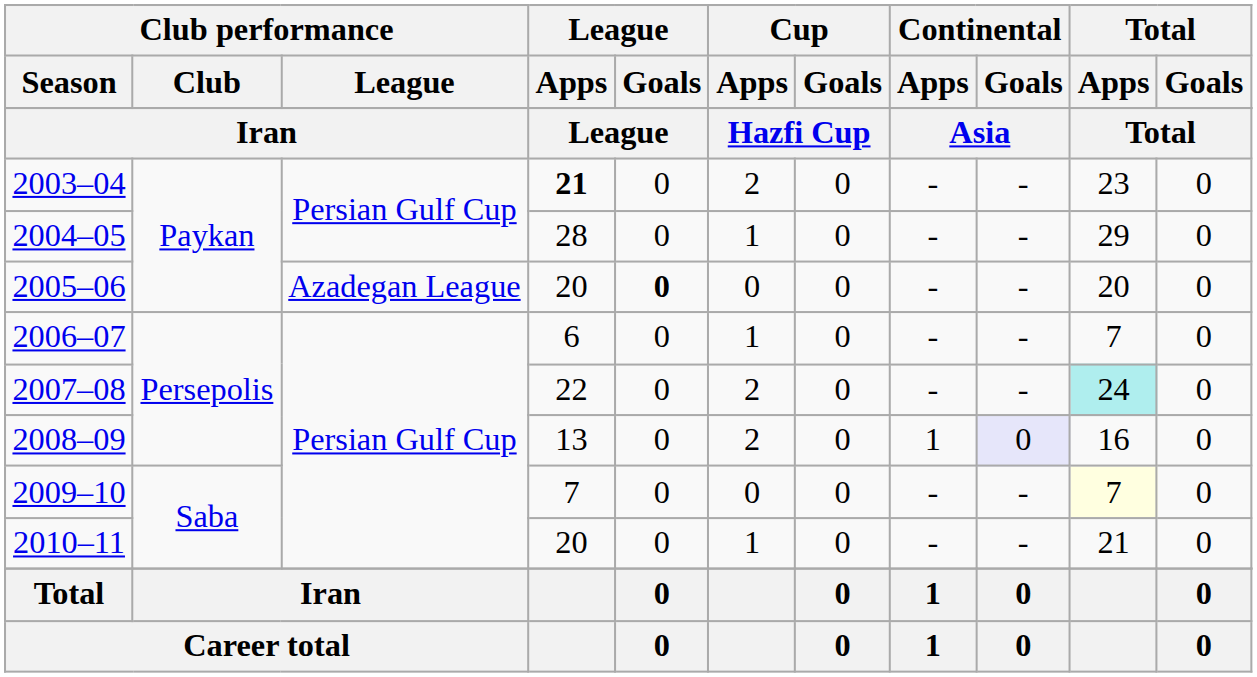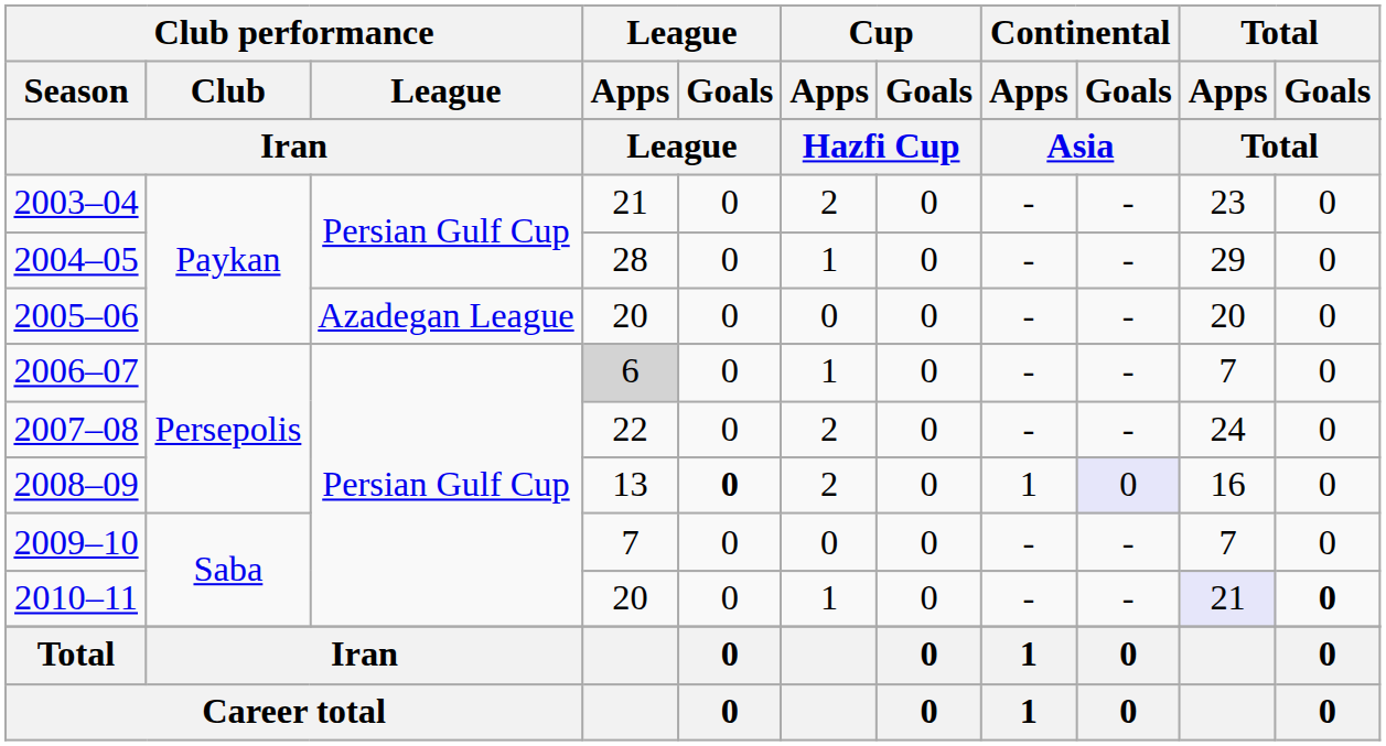2003–04 | League / Apps: bold -> normal
2005–06 | League / Goals: bold -> normal
2006–07 | League / Apps: no background -> lightgrey background
2007–08 | Total / Apps: paleturquoise background -> no background
2008–09 | League / Goals: normal -> bold
2009–10 | Total / Apps: lightyellow background -> no background
2010–11 | Total / Apps: no background -> lavender background
2010–11 | Total / Goals: normal -> bold
